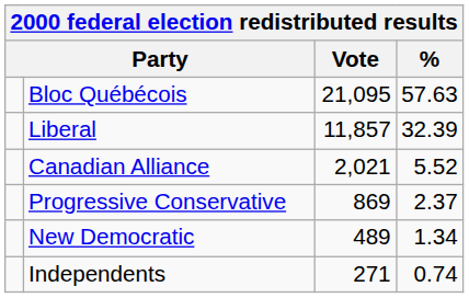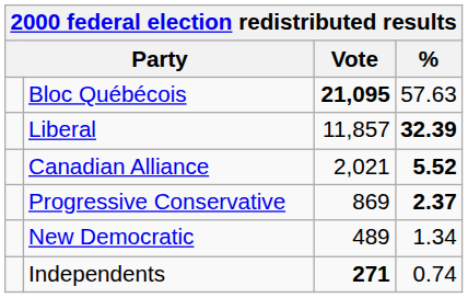Bloc Québécois | Vote: normal -> bold
Liberal | %: normal -> bold
Canadian Alliance | %: normal -> bold
Progressive Conservative | %: normal -> bold
Independents | Vote: normal -> bold
